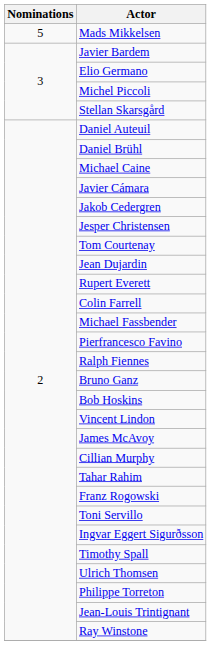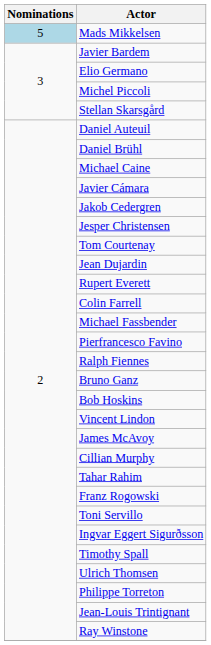Mads Mikkelsen | Nominations: no background -> lightblue background
